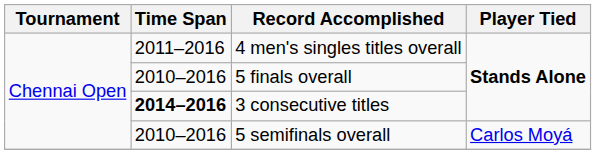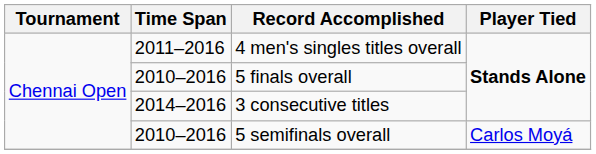3 consecutive titles | Time Span: bold -> normal
